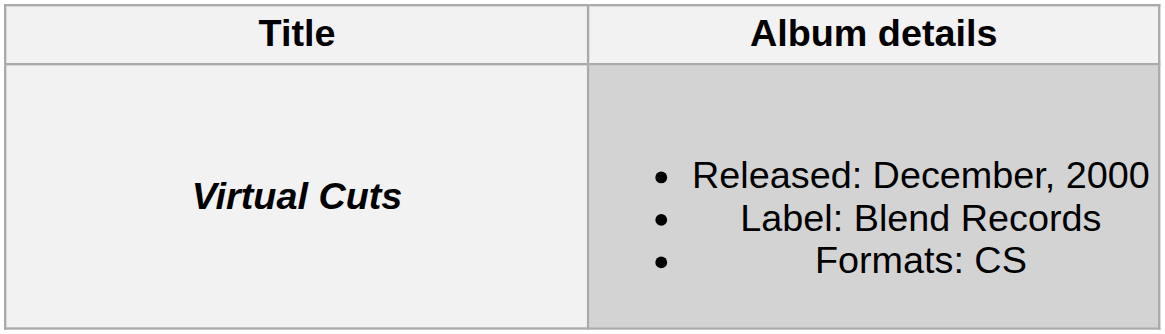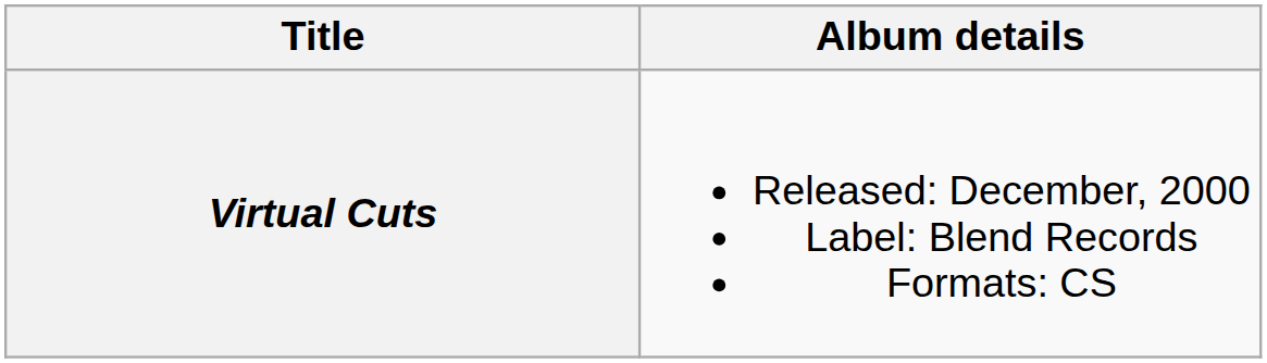Virtual Cuts | Album details: lightgrey background -> no background
